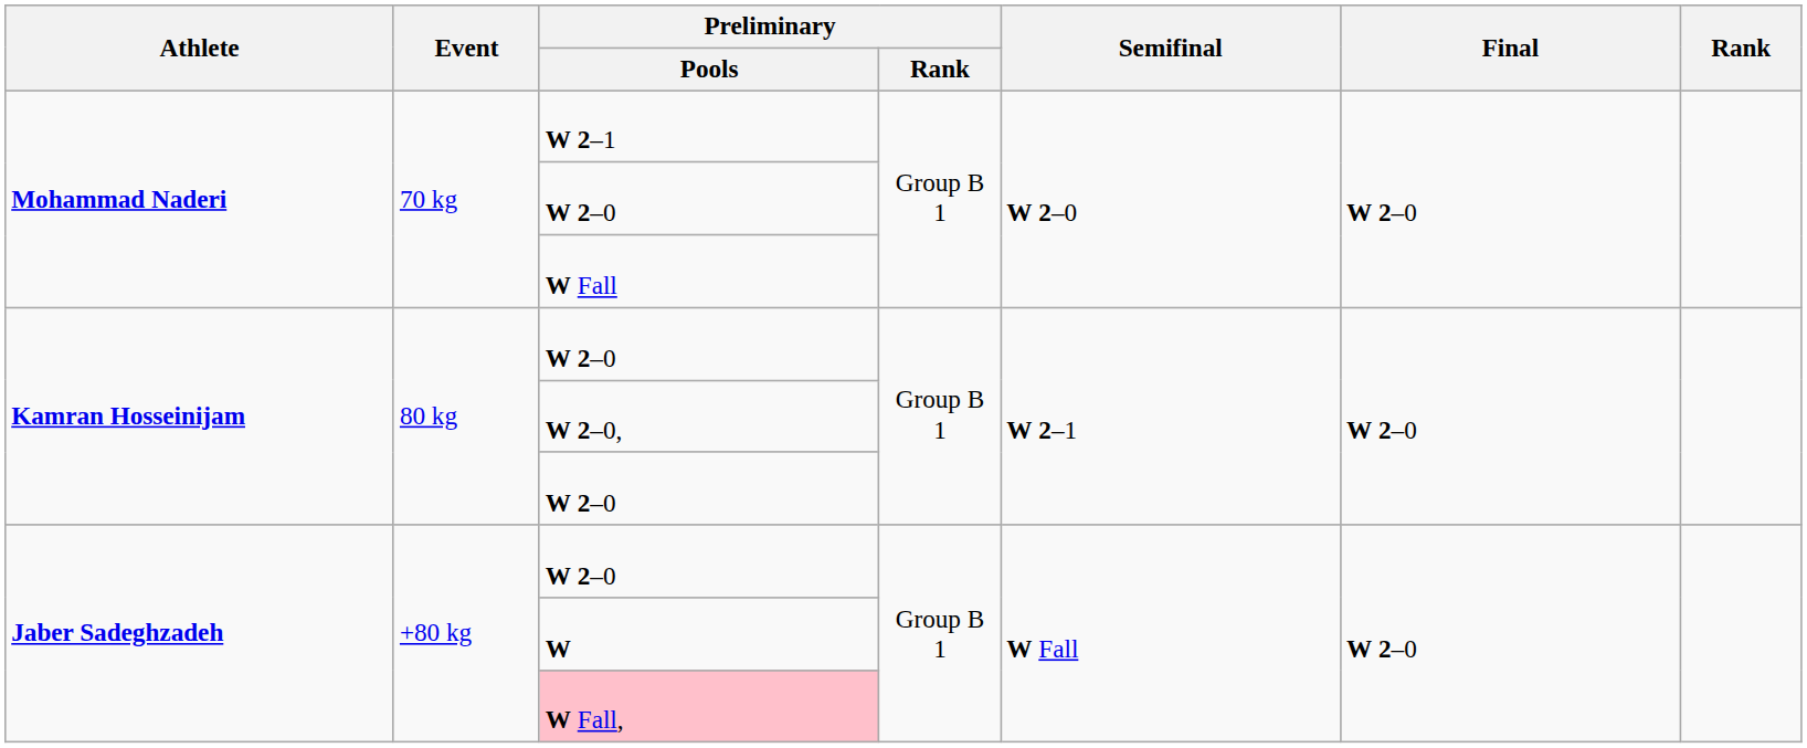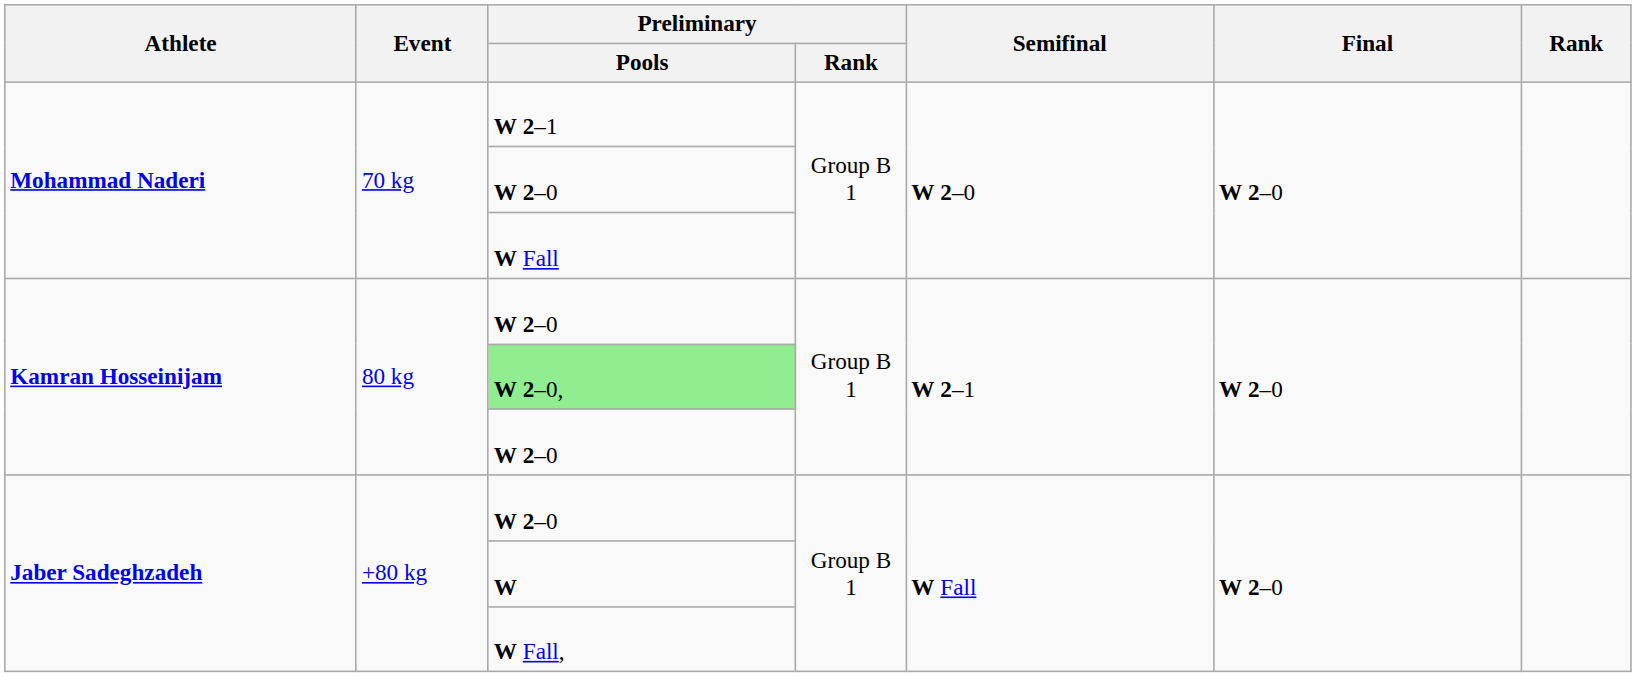W 2–0, | Preliminary / Pools: no background -> lightgreen background
W Fall, | Preliminary / Pools: pink background -> no background
